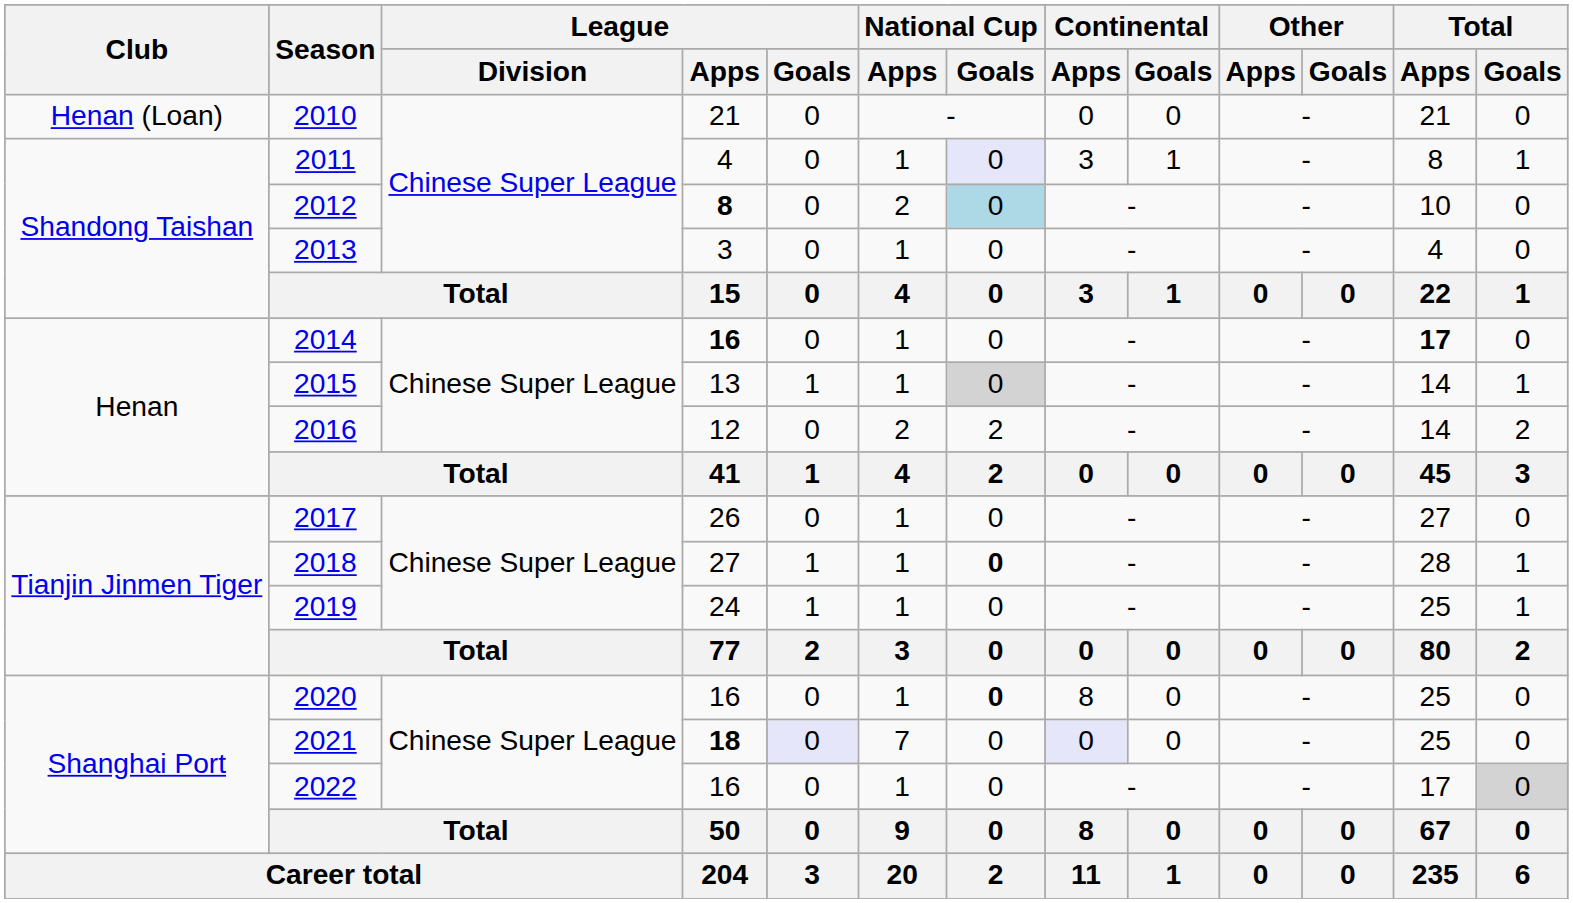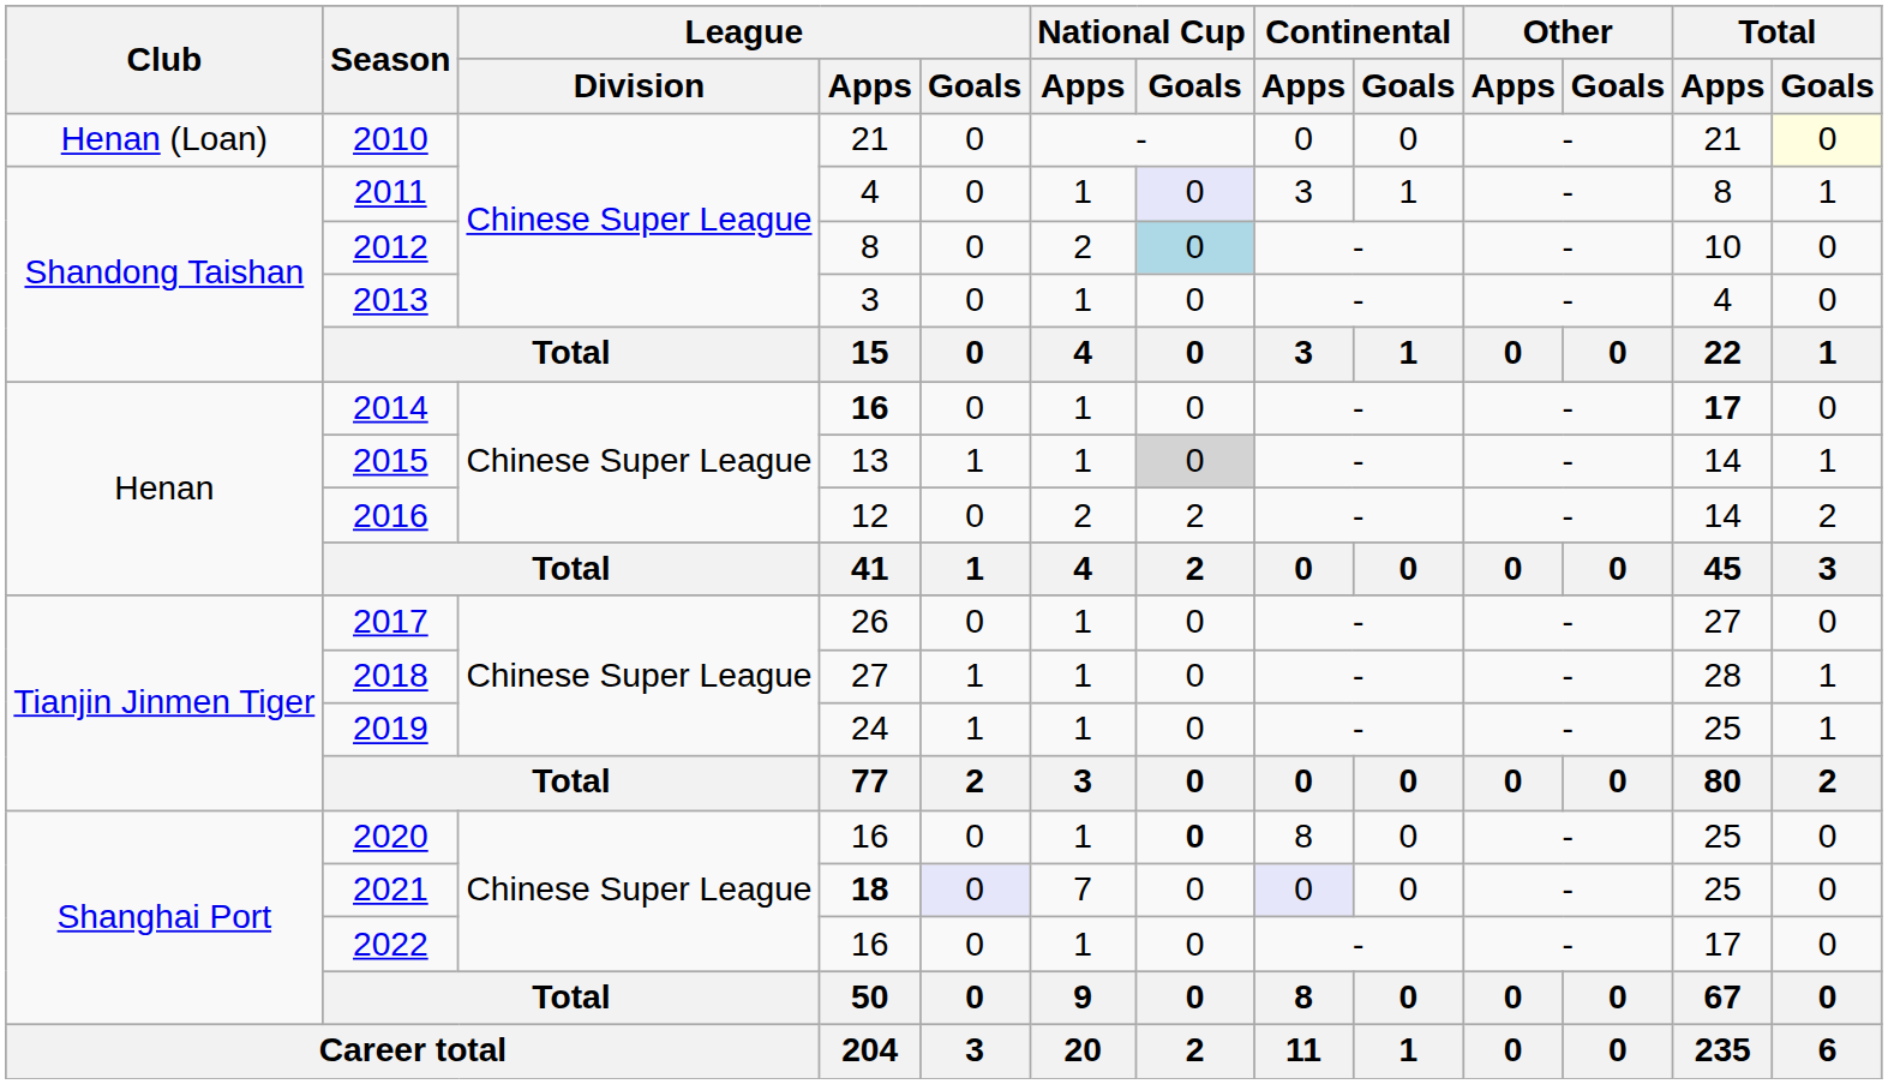2010 | Total / Goals: no background -> lightyellow background
2012 | League / Apps: bold -> normal
2018 | National Cup / Goals: bold -> normal
2022 | Total / Goals: lightgrey background -> no background
